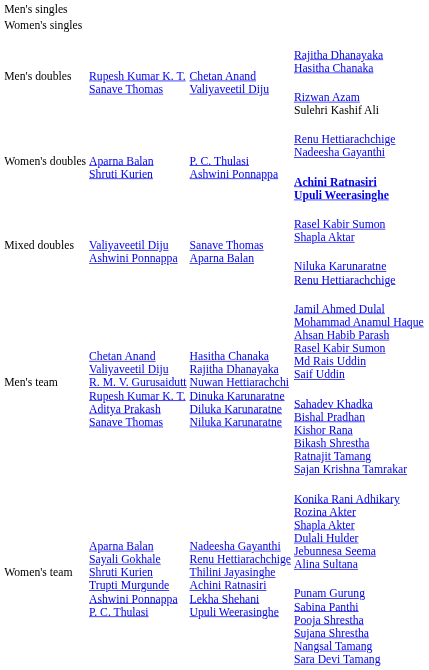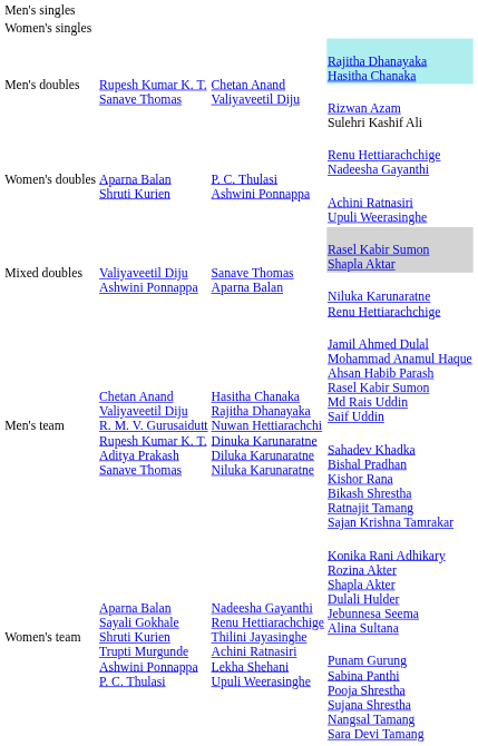Rajitha Dhanayaka Hasitha Chanaka | column 4: no background -> paleturquoise background
Achini Ratnasiri Upuli Weerasinghe | column 4: bold -> normal
Rasel Kabir Sumon Shapla Aktar | column 4: no background -> lightgrey background
